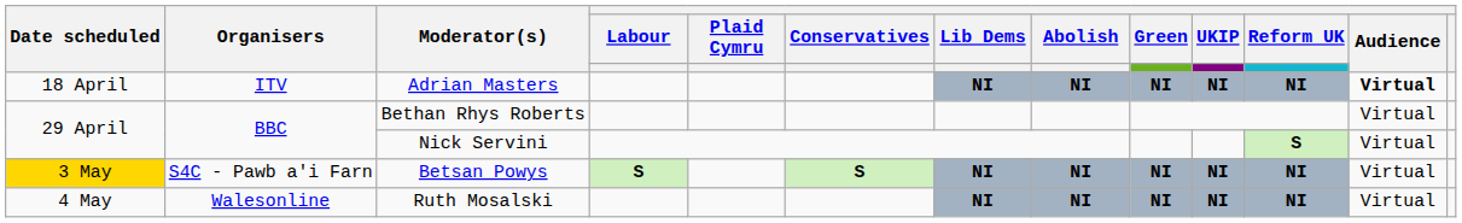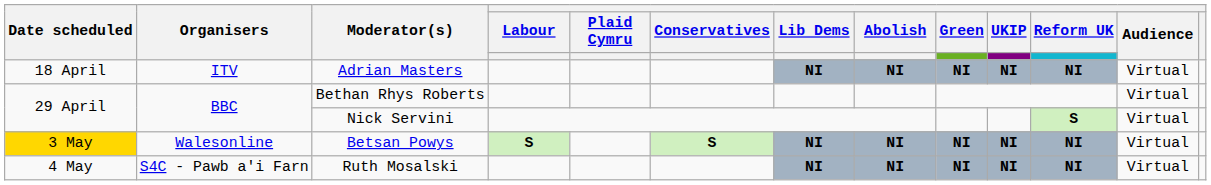Adrian Masters | Audience: bold -> normal
Betsan Powys | Organisers: S4C - Pawb a'i Farn -> Walesonline
Ruth Mosalski | Organisers: Walesonline -> S4C - Pawb a'i Farn
